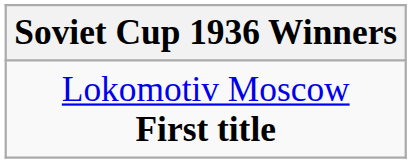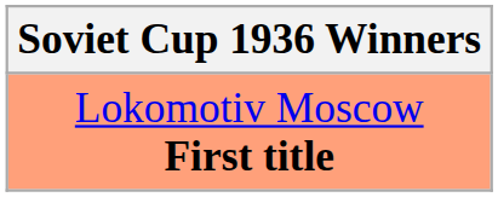row 2 | column 1: no background -> lightsalmon background
